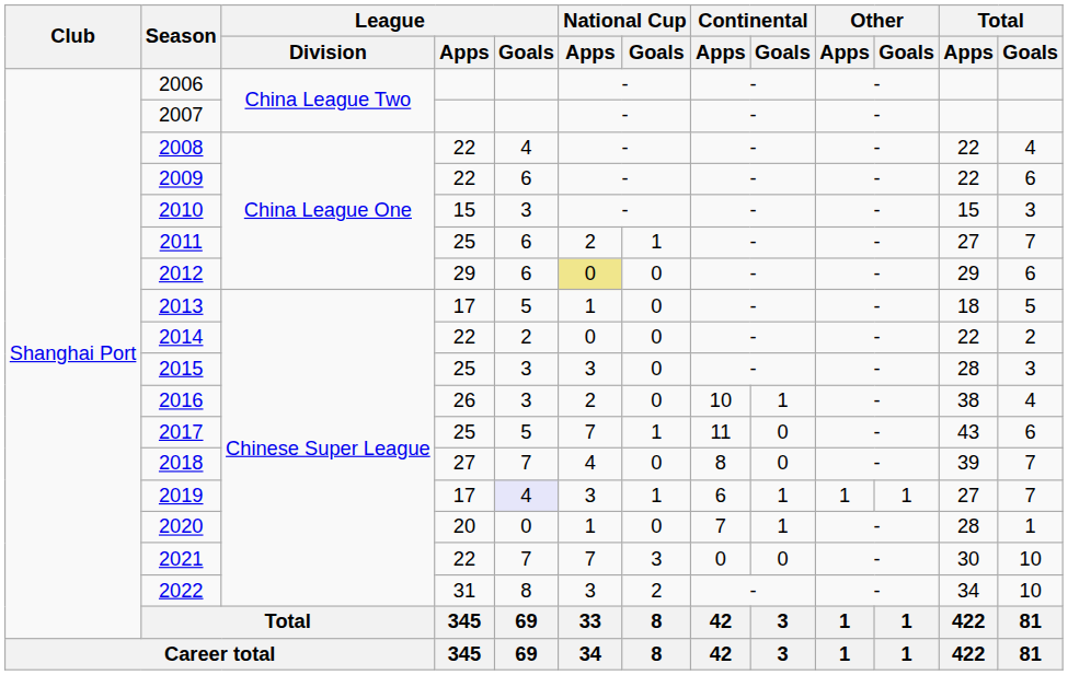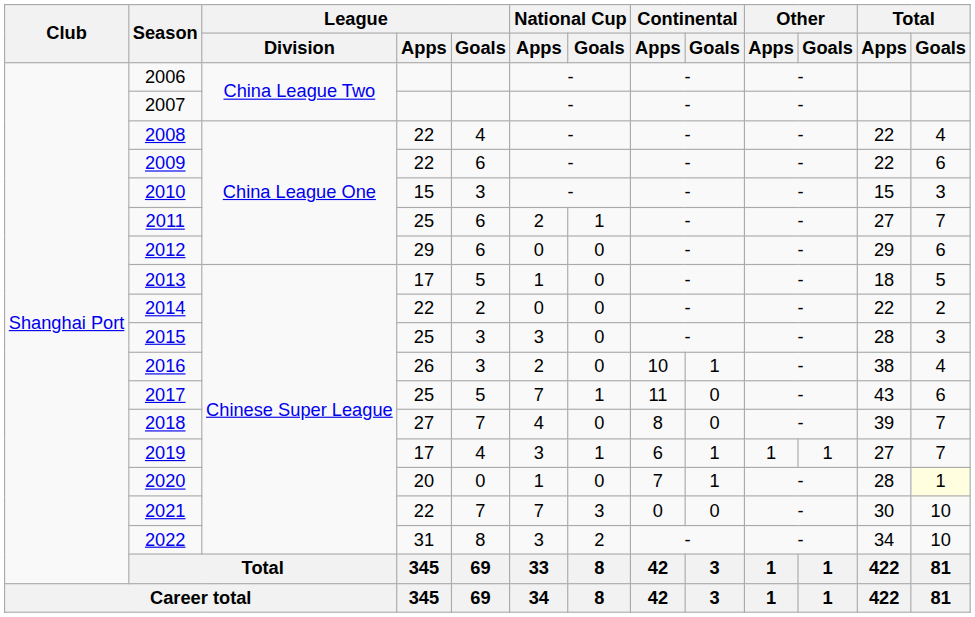2012 | National Cup / Apps: khaki background -> no background
2019 | League / Goals: lavender background -> no background
2020 | Total / Goals: no background -> lightyellow background
